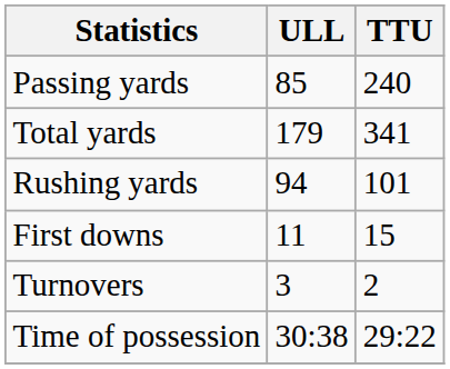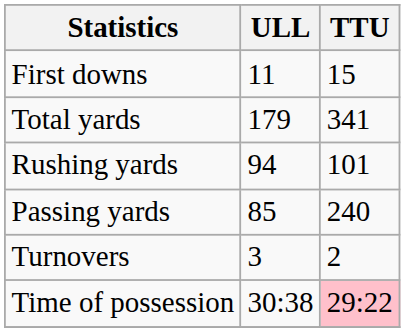rows swapped: First downs <-> Passing yards
Time of possession | TTU: no background -> pink background
